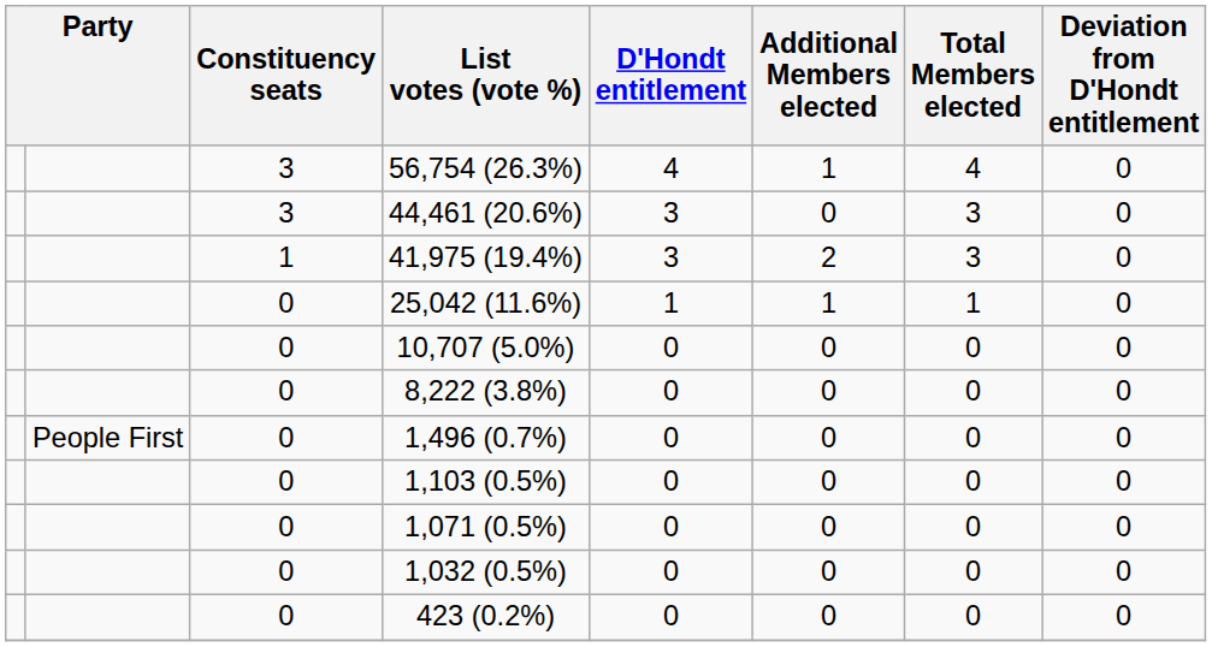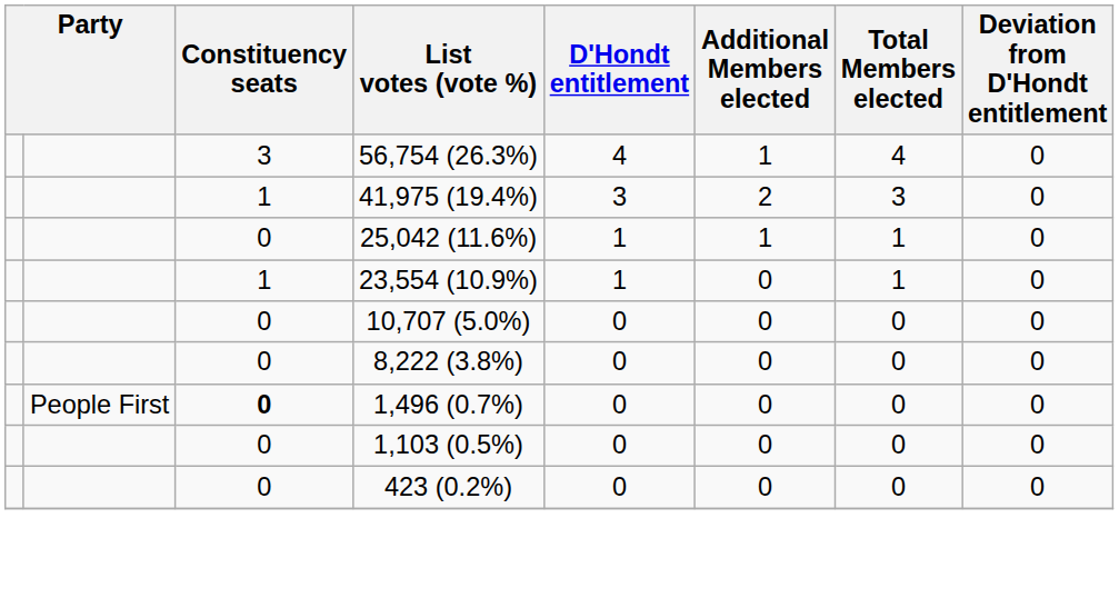- row: 3 | 44,461 (20.6%) | 3 | 0 | 3 | 0
+ row: 1 | 23,554 (10.9%) | 1 | 0 | 1 | 0
1,496 (0.7%) | Constituency seats: normal -> bold
- row: 0 | 1,071 (0.5%) | 0 | 0 | 0 | 0
- row: 0 | 1,032 (0.5%) | 0 | 0 | 0 | 0
